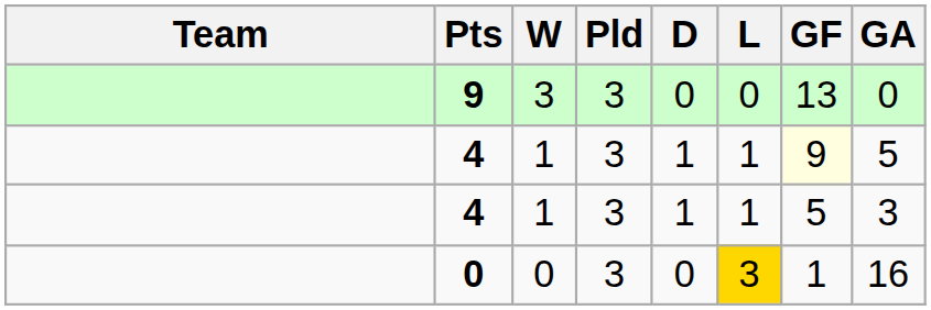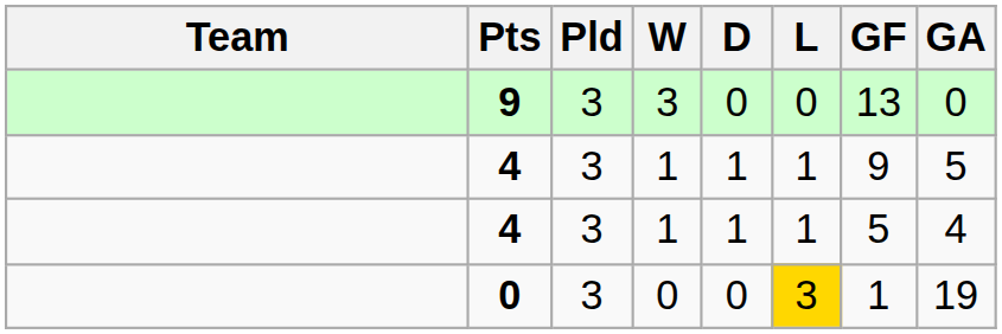columns swapped: Pld <-> W
row 3 | GF: lightyellow background -> no background
row 4 | GA: 3 -> 4
row 5 | GA: 16 -> 19
